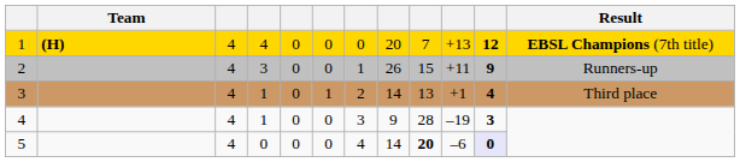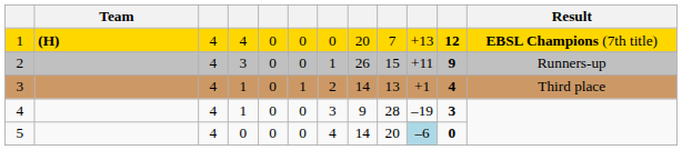5 | column 9: bold -> normal
5 | column 10: no background -> lightblue background
5 | column 11: lavender background -> no background
